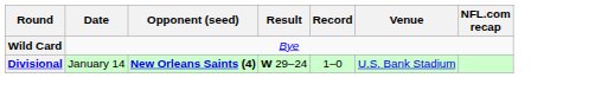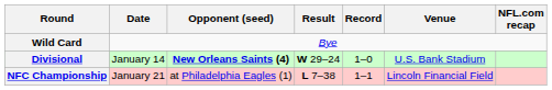+ row: NFC Championship | January 21 | at Philadelphia Eagles (1) | L 7–38 | 1–1 | Lincoln Financial Field
